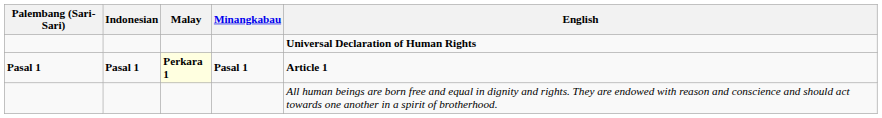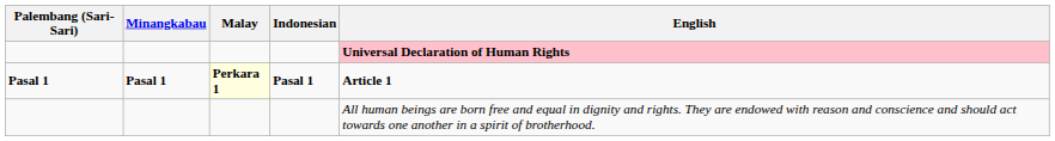columns swapped: Indonesian <-> Minangkabau
row 2 | English: no background -> pink background
